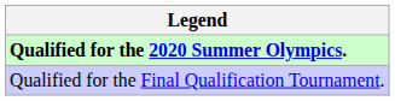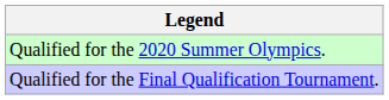row 2 | column 1: bold -> normal
